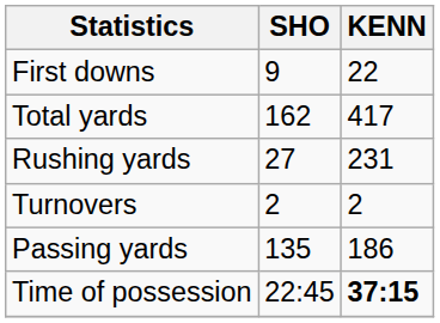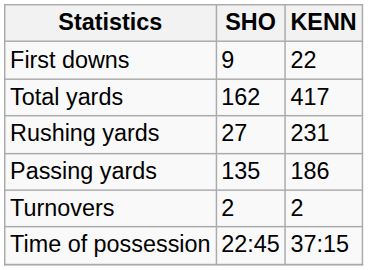rows swapped: Passing yards <-> Turnovers
Time of possession | KENN: bold -> normal
